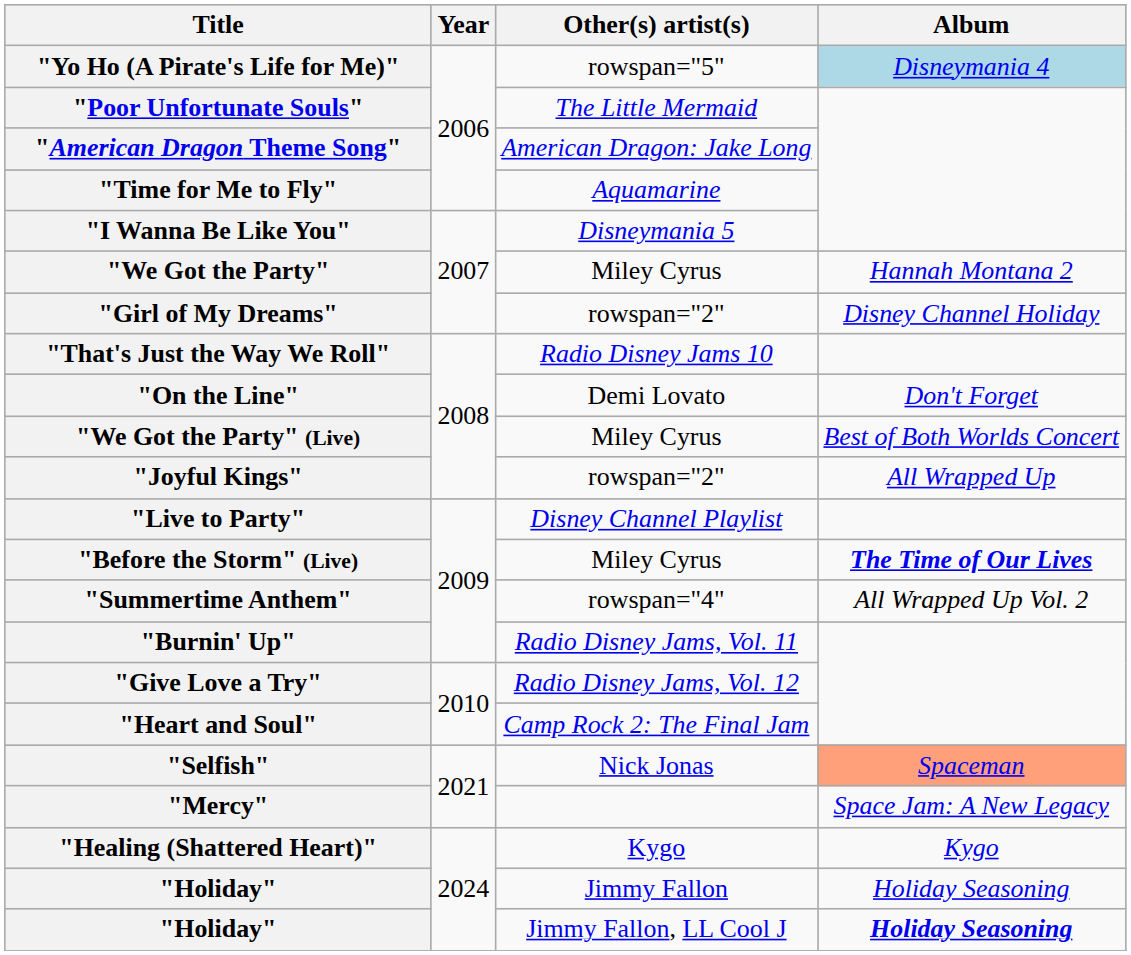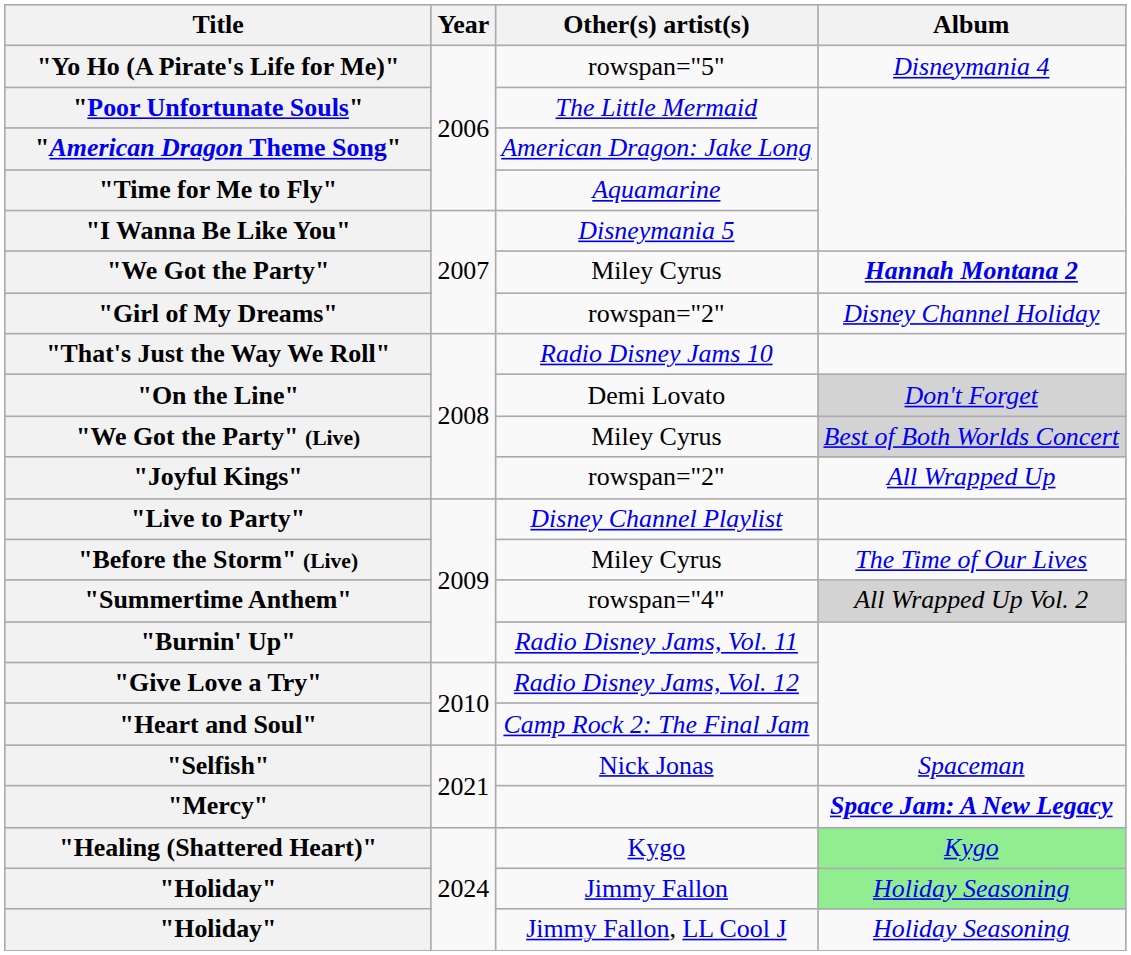"Yo Ho (A Pirate's Life for Me)" | Album: lightblue background -> no background
"We Got the Party" | Album: normal -> bold
"On the Line" | Album: no background -> lightgrey background
"We Got the Party" (Live) | Album: no background -> lightgrey background
"Before the Storm" (Live) | Album: bold -> normal
"Summertime Anthem" | Album: no background -> lightgrey background
"Selfish" | Album: lightsalmon background -> no background
"Mercy" | Album: normal -> bold
"Healing (Shattered Heart)" | Album: no background -> lightgreen background
"Holiday" / Jimmy Fallon | Album: no background -> lightgreen background
"Holiday" / Jimmy Fallon, LL Cool J | Album: bold -> normal
